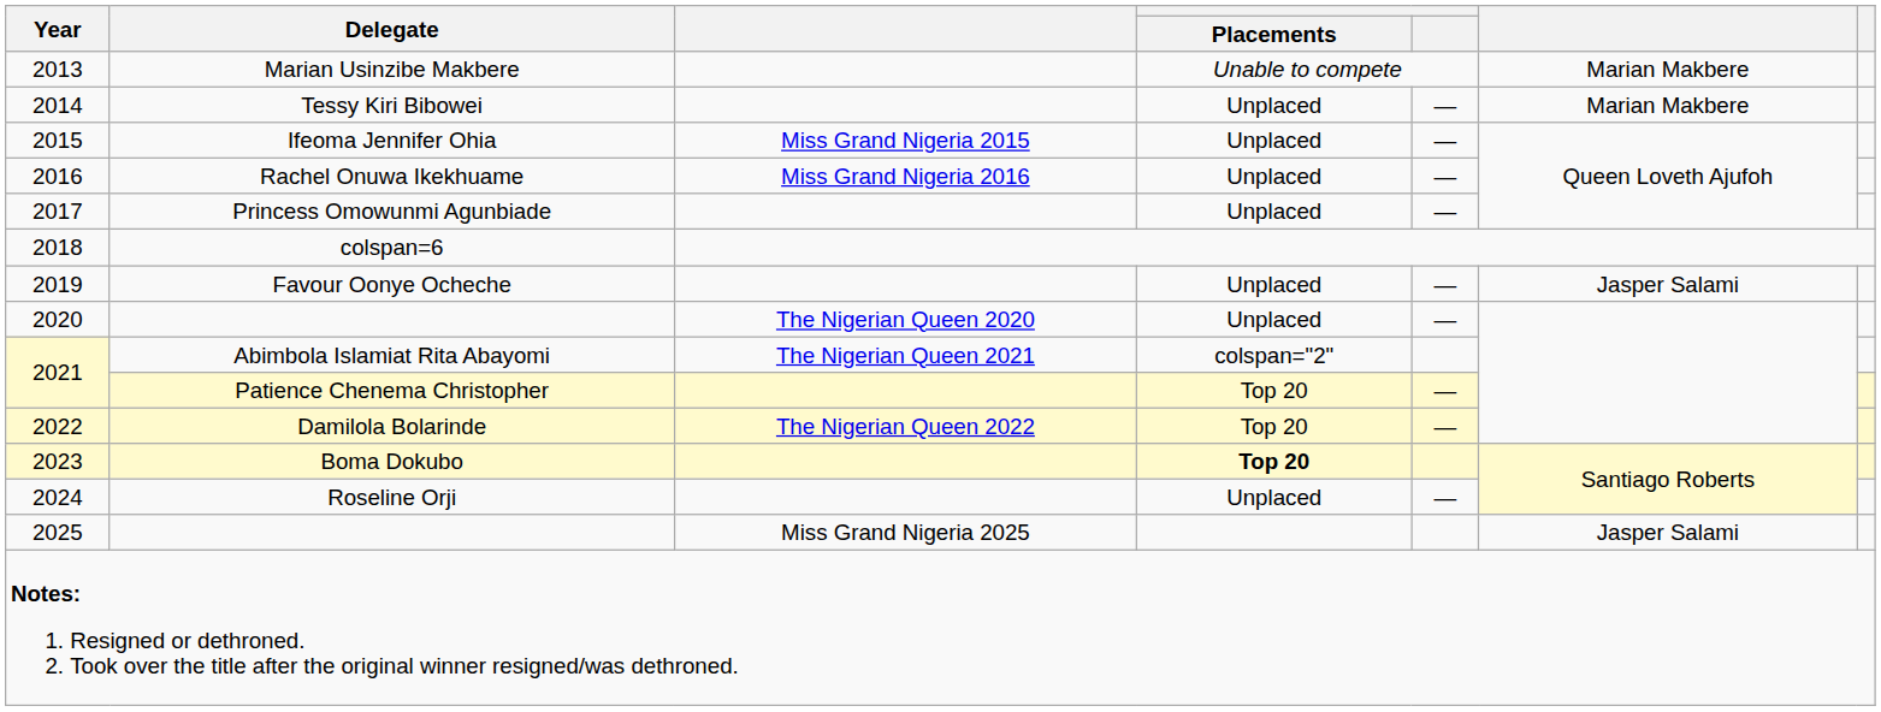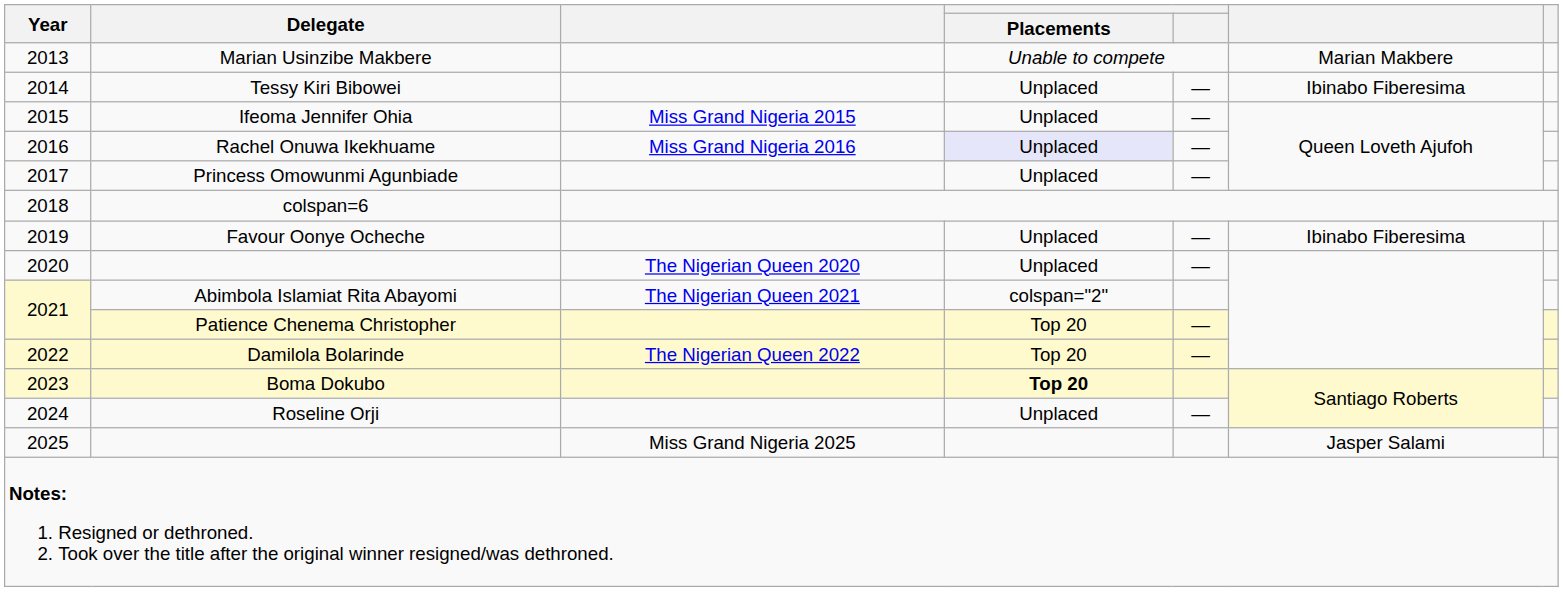Tessy Kiri Bibowei | column 6: Marian Makbere -> Ibinabo Fiberesima
Rachel Onuwa Ikekhuame | Placements: no background -> lavender background
Favour Oonye Ocheche | column 6: Jasper Salami -> Ibinabo Fiberesima
